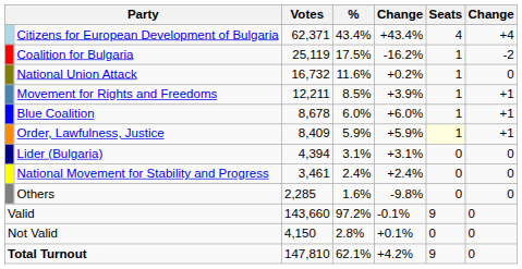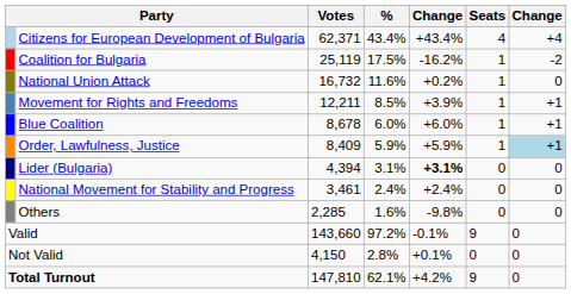Order, Lawfulness, Justice | Seats: lightyellow background -> no background
Order, Lawfulness, Justice | column 7: no background -> lightblue background
Lider (Bulgaria) | column 5: normal -> bold
